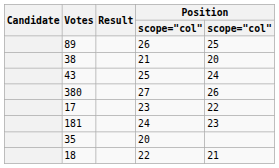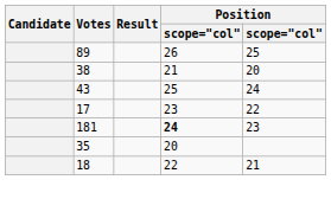- row: 380 | 27 | 26
181 | column 4: normal -> bold
